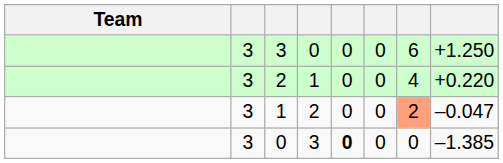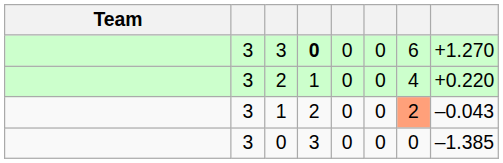row 2 | column 4: normal -> bold
row 2 | column 8: +1.250 -> +1.270
row 4 | column 8: –0.047 -> –0.043
row 5 | column 5: bold -> normal
